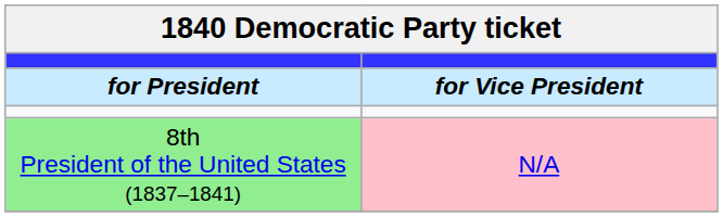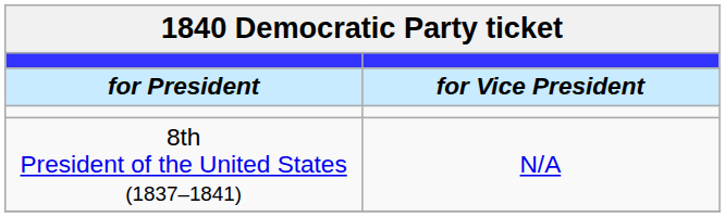8th President of the United States (1837–1841) | column 1: lightgreen background -> no background
8th President of the United States (1837–1841) | column 2: pink background -> no background
